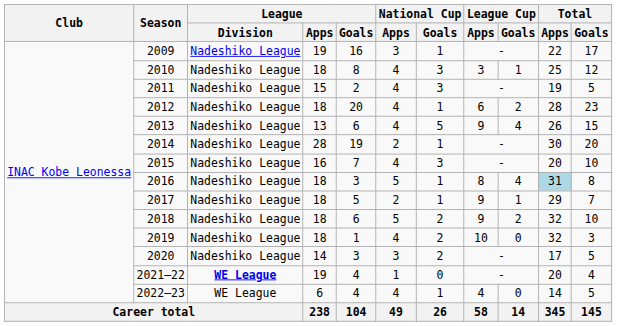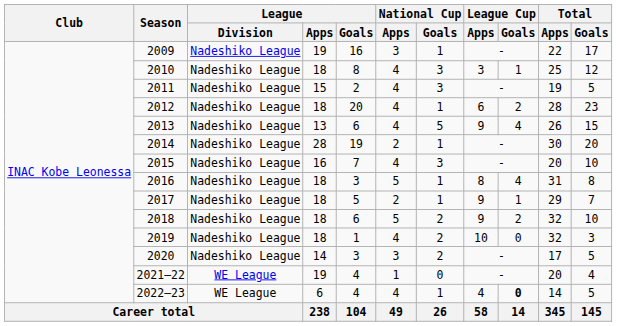2016 | Total / Apps: lightblue background -> no background
2021–22 | League / Division: bold -> normal
2022–23 | League Cup / Goals: normal -> bold
